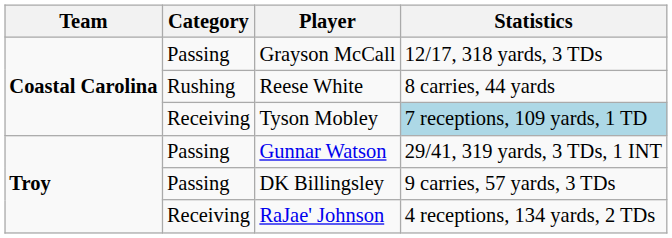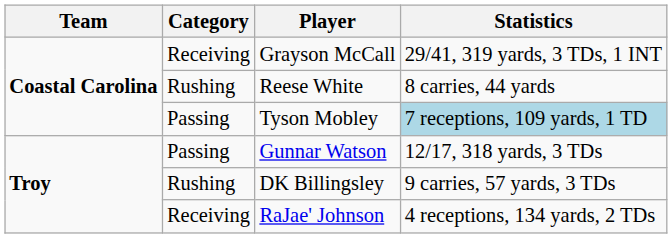Grayson McCall | Category: Passing -> Receiving
Grayson McCall | Statistics: 12/17, 318 yards, 3 TDs -> 29/41, 319 yards, 3 TDs, 1 INT
Tyson Mobley | Category: Receiving -> Passing
Gunnar Watson | Statistics: 29/41, 319 yards, 3 TDs, 1 INT -> 12/17, 318 yards, 3 TDs
DK Billingsley | Category: Passing -> Rushing
